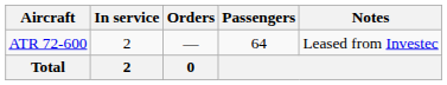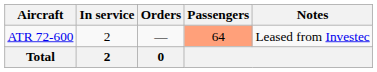ATR 72-600 | Passengers: no background -> lightsalmon background
